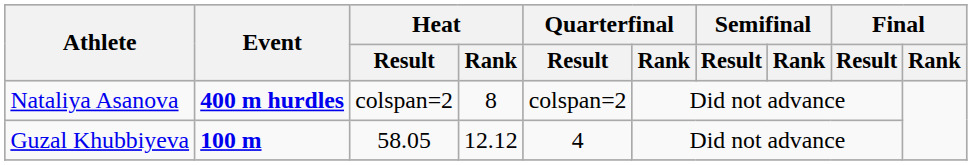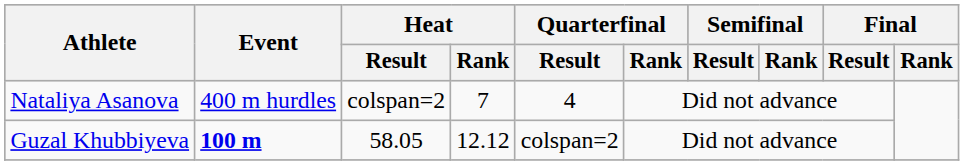Nataliya Asanova | Event: bold -> normal
Nataliya Asanova | Heat / Rank: 8 -> 7
Nataliya Asanova | Quarterfinal / Result: colspan=2 -> 4
Guzal Khubbiyeva | Quarterfinal / Result: 4 -> colspan=2
